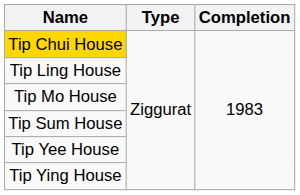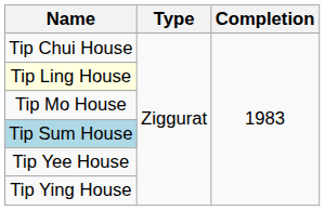Tip Chui House | Name: gold background -> no background
Tip Ling House | Name: no background -> lightyellow background
Tip Sum House | Name: no background -> lightblue background
